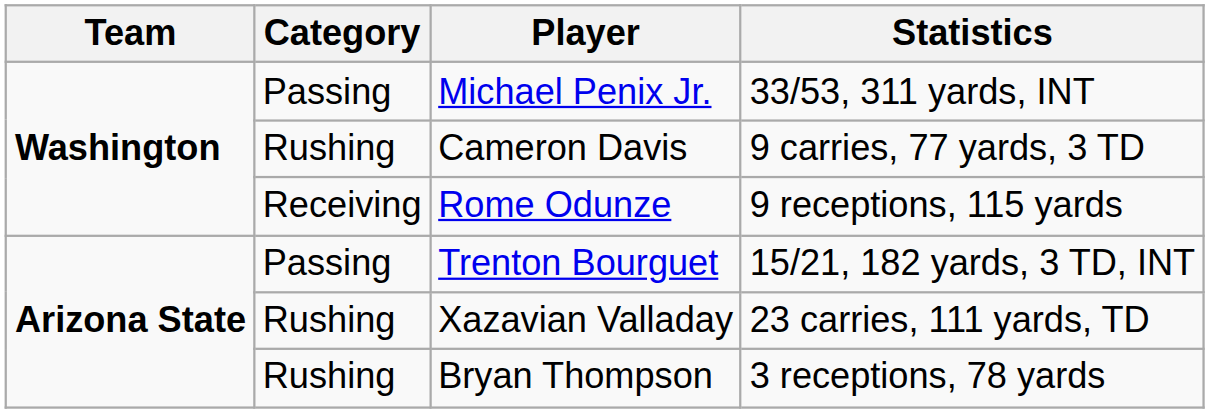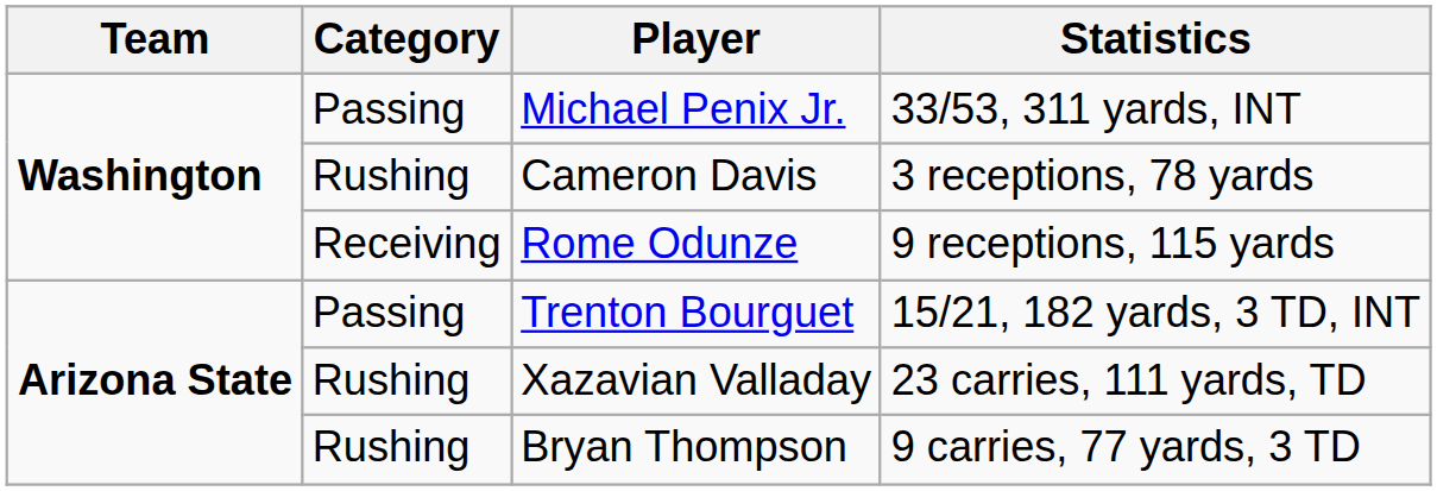Cameron Davis | Statistics: 9 carries, 77 yards, 3 TD -> 3 receptions, 78 yards
Bryan Thompson | Statistics: 3 receptions, 78 yards -> 9 carries, 77 yards, 3 TD
